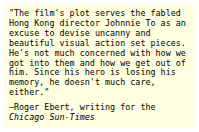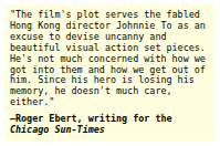row 2 | column 1: normal -> bold
